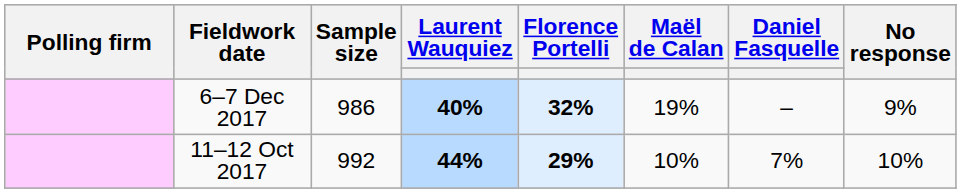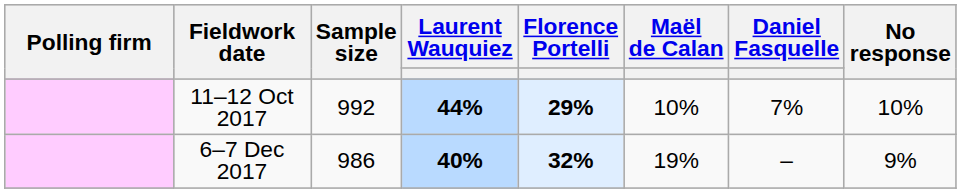rows swapped: 6–7 Dec 2017 <-> 11–12 Oct 2017
